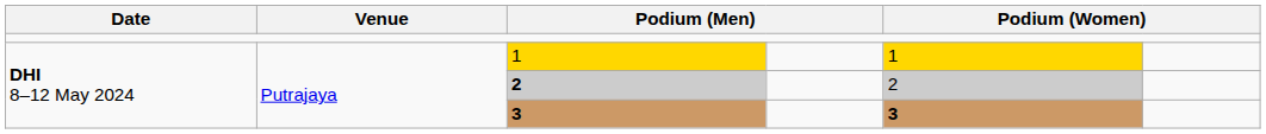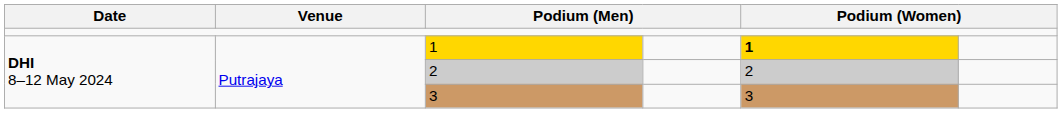row 3 | column 5: normal -> bold
row 4 | column 3: bold -> normal
row 5 | column 3: bold -> normal
row 5 | column 5: bold -> normal
